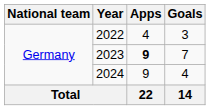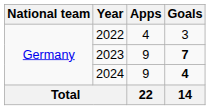2023 | Apps: bold -> normal
2023 | Goals: normal -> bold
2024 | Goals: normal -> bold
